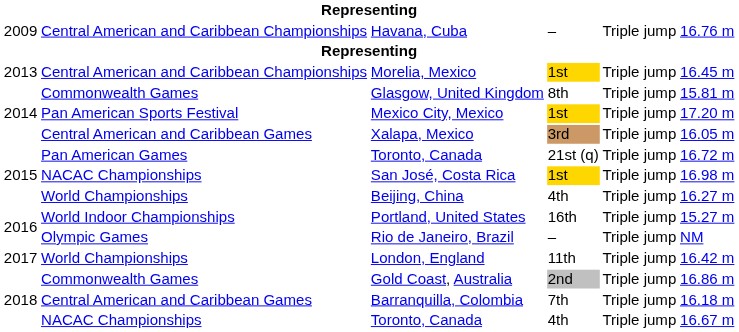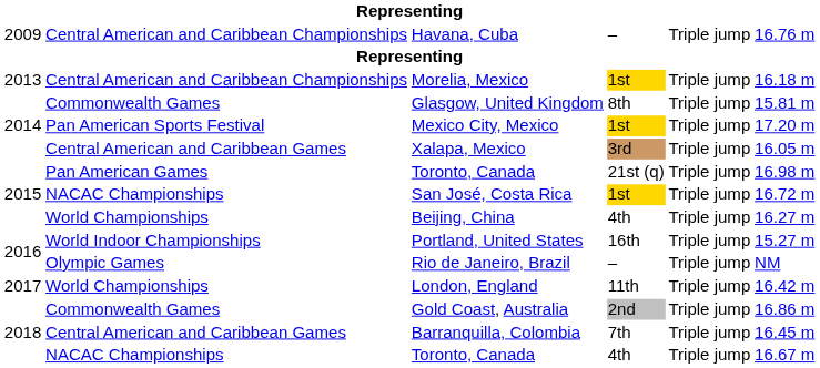Morelia, Mexico | column 6: 16.45 m -> 16.18 m
Pan American Games / Toronto, Canada | column 6: 16.72 m -> 16.98 m
San José, Costa Rica | column 6: 16.98 m -> 16.72 m
Barranquilla, Colombia | column 6: 16.18 m -> 16.45 m
